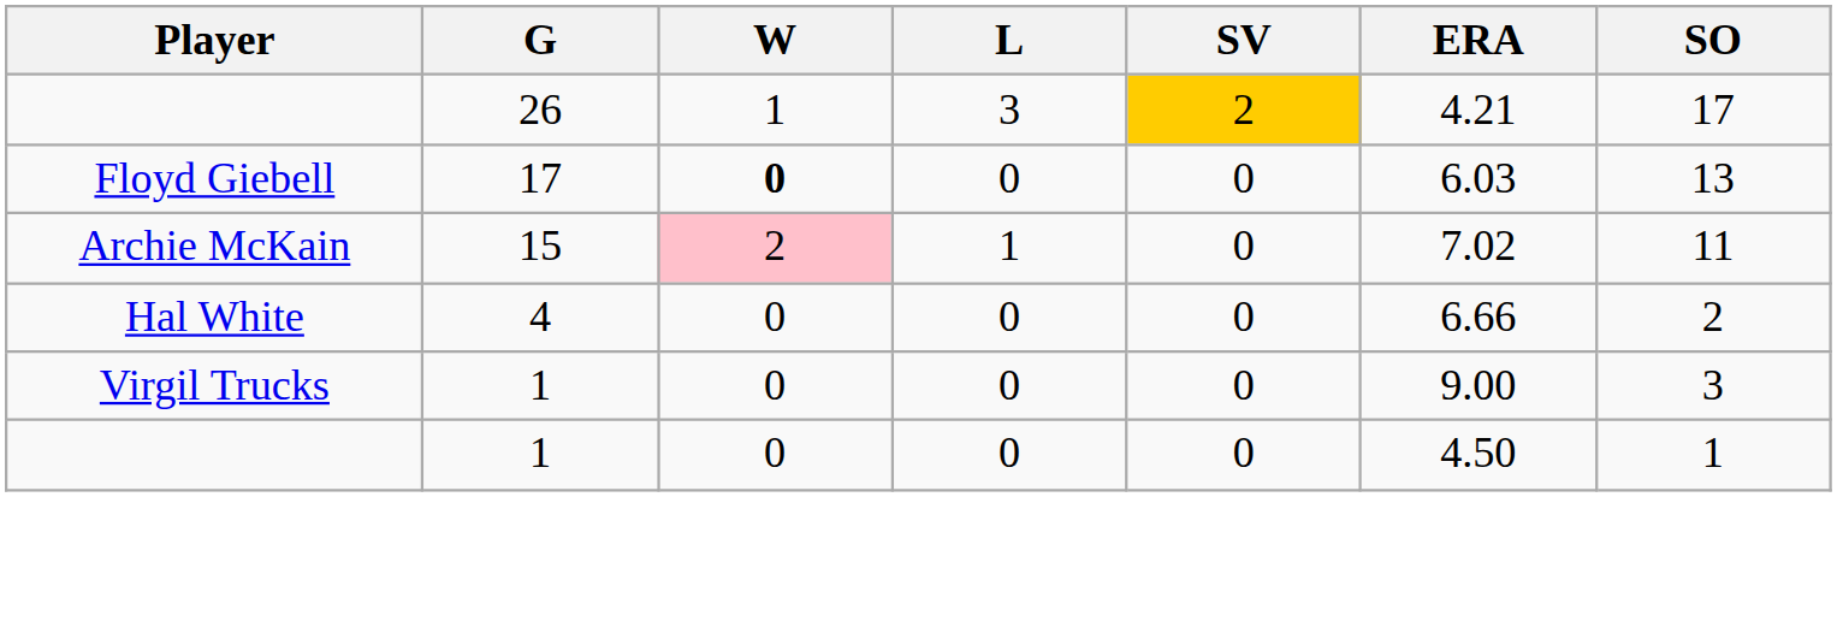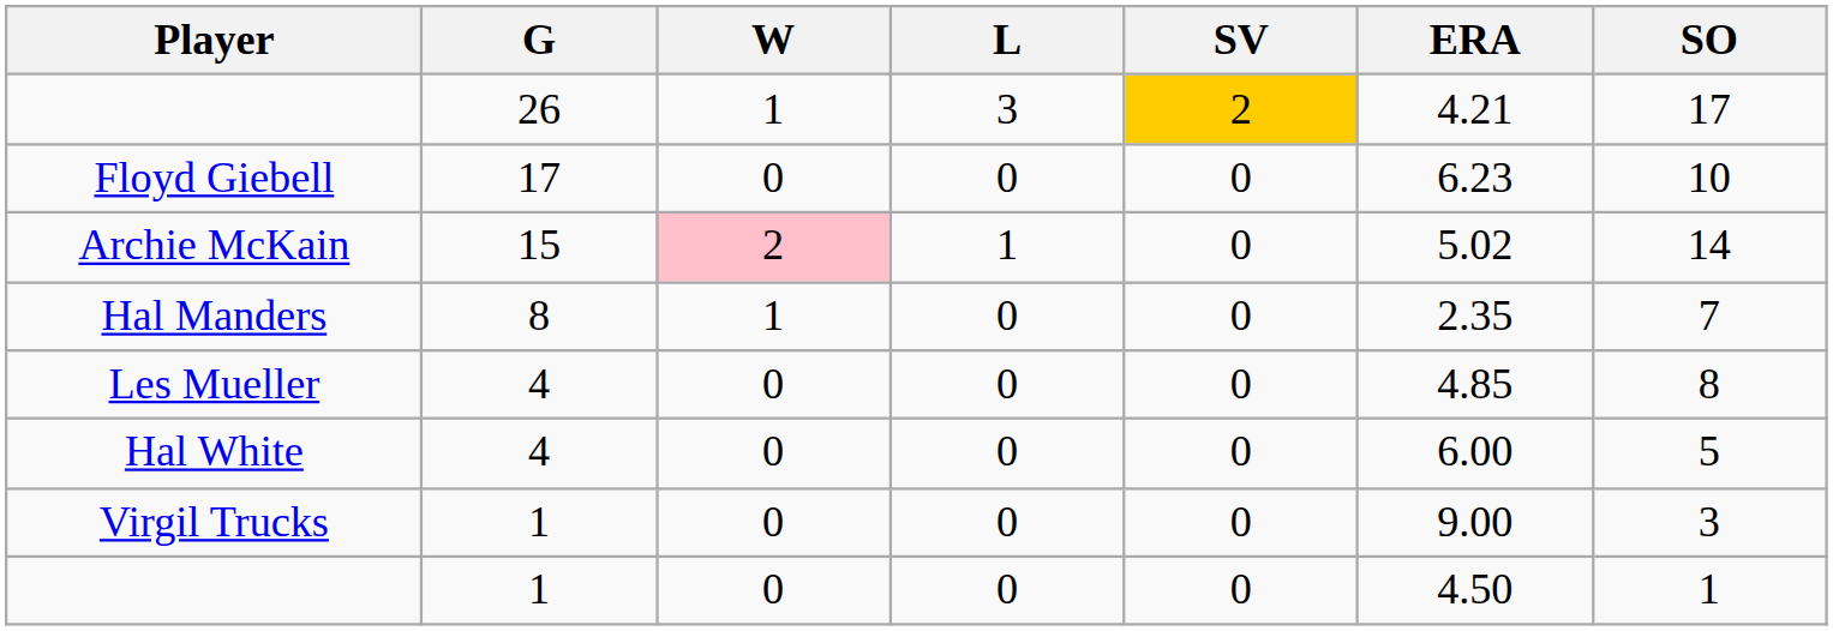Floyd Giebell | W: bold -> normal
Floyd Giebell | ERA: 6.03 -> 6.23
Floyd Giebell | SO: 13 -> 10
Archie McKain | ERA: 7.02 -> 5.02
Archie McKain | SO: 11 -> 14
+ row: Hal Manders | 8 | 1 | 0 | 0 | 2.35 | 7
+ row: Les Mueller | 4 | 0 | 0 | 0 | 4.85 | 8
Hal White | ERA: 6.66 -> 6.00
Hal White | SO: 2 -> 5
